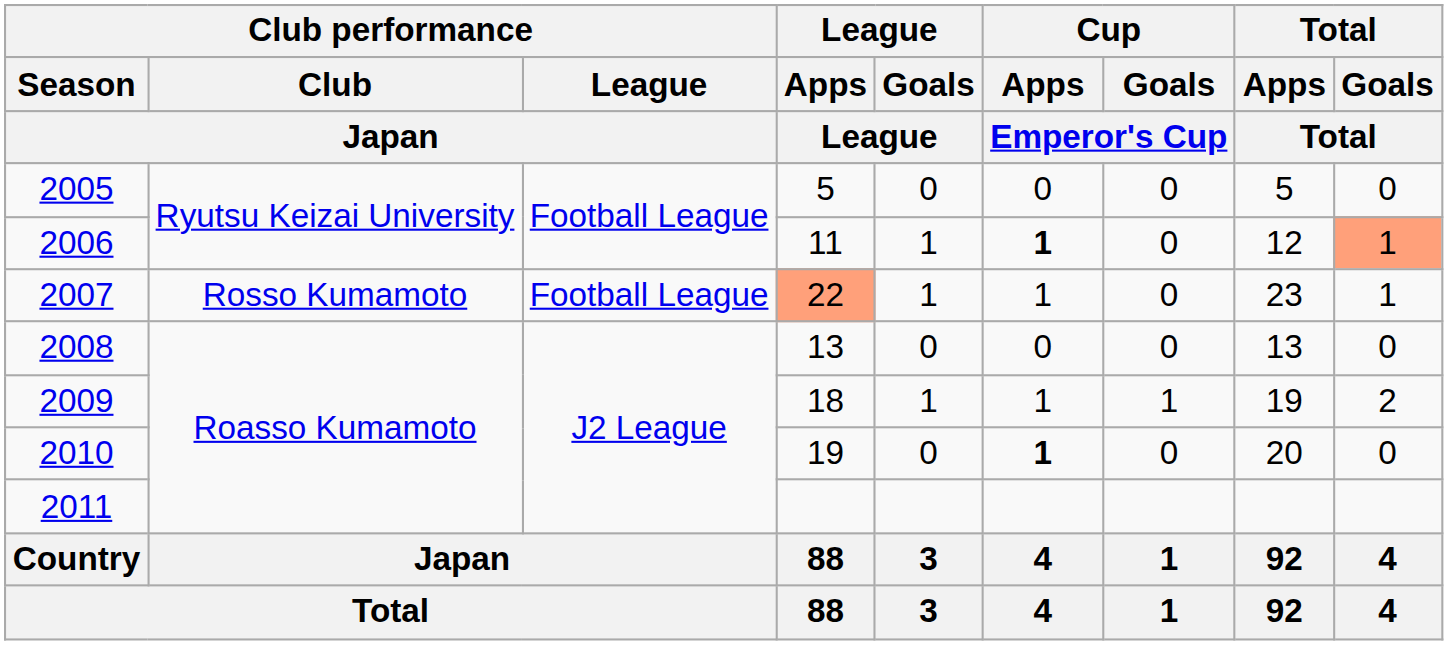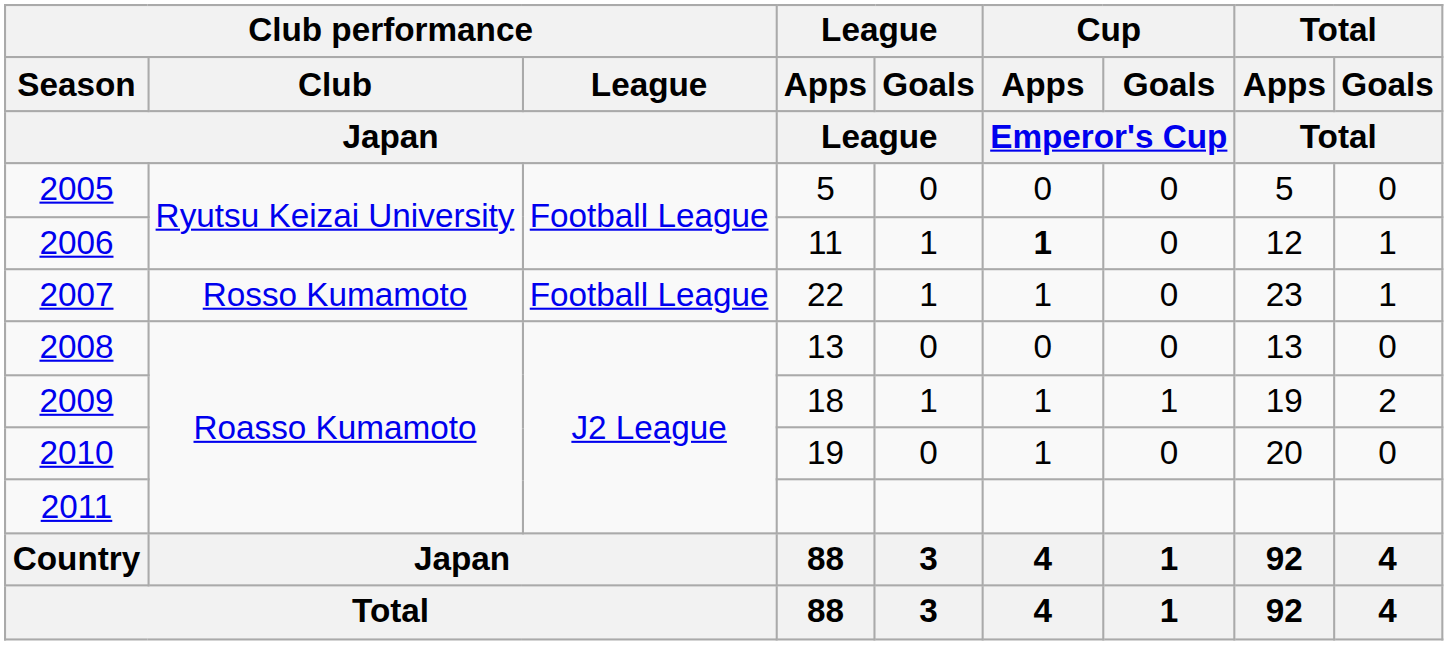2006 | Total / Goals / Total: lightsalmon background -> no background
2007 | League / Apps / League: lightsalmon background -> no background
2010 | Cup / Apps / Emperor's Cup: bold -> normal
